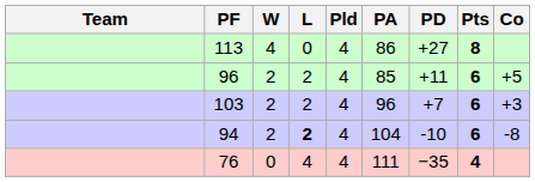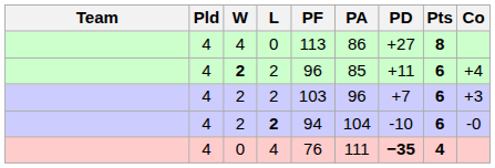columns swapped: Pld <-> PF
row 3 | W: normal -> bold
row 3 | Co: +5 -> +4
row 5 | Co: -8 -> -0
row 6 | PD: normal -> bold
